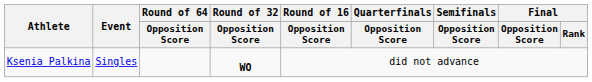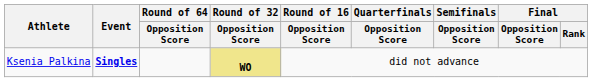Ksenia Palkina | Event: normal -> bold
Ksenia Palkina | Round of 32 / Opposition Score: no background -> khaki background
